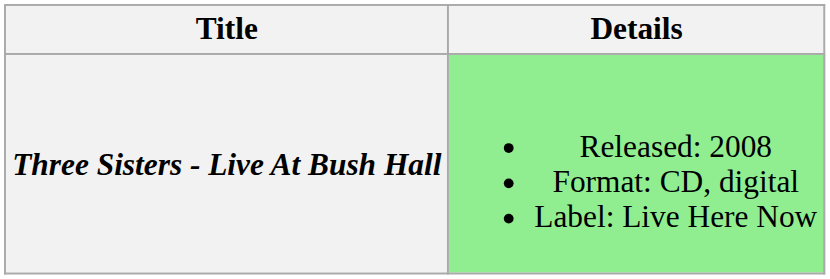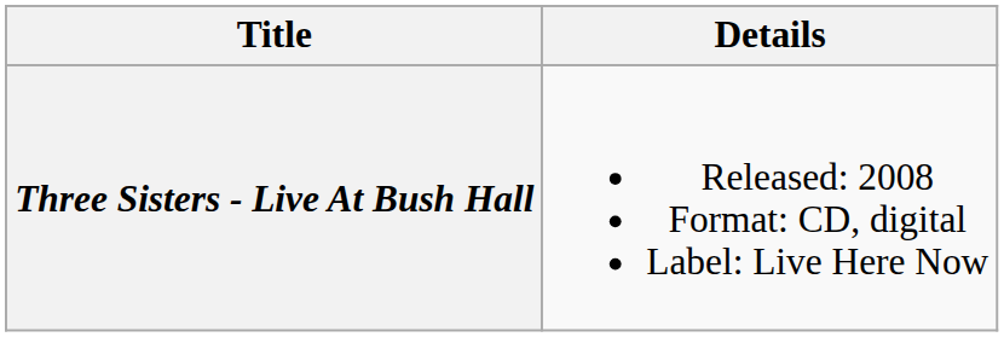Three Sisters - Live At Bush Hall | Details: lightgreen background -> no background
